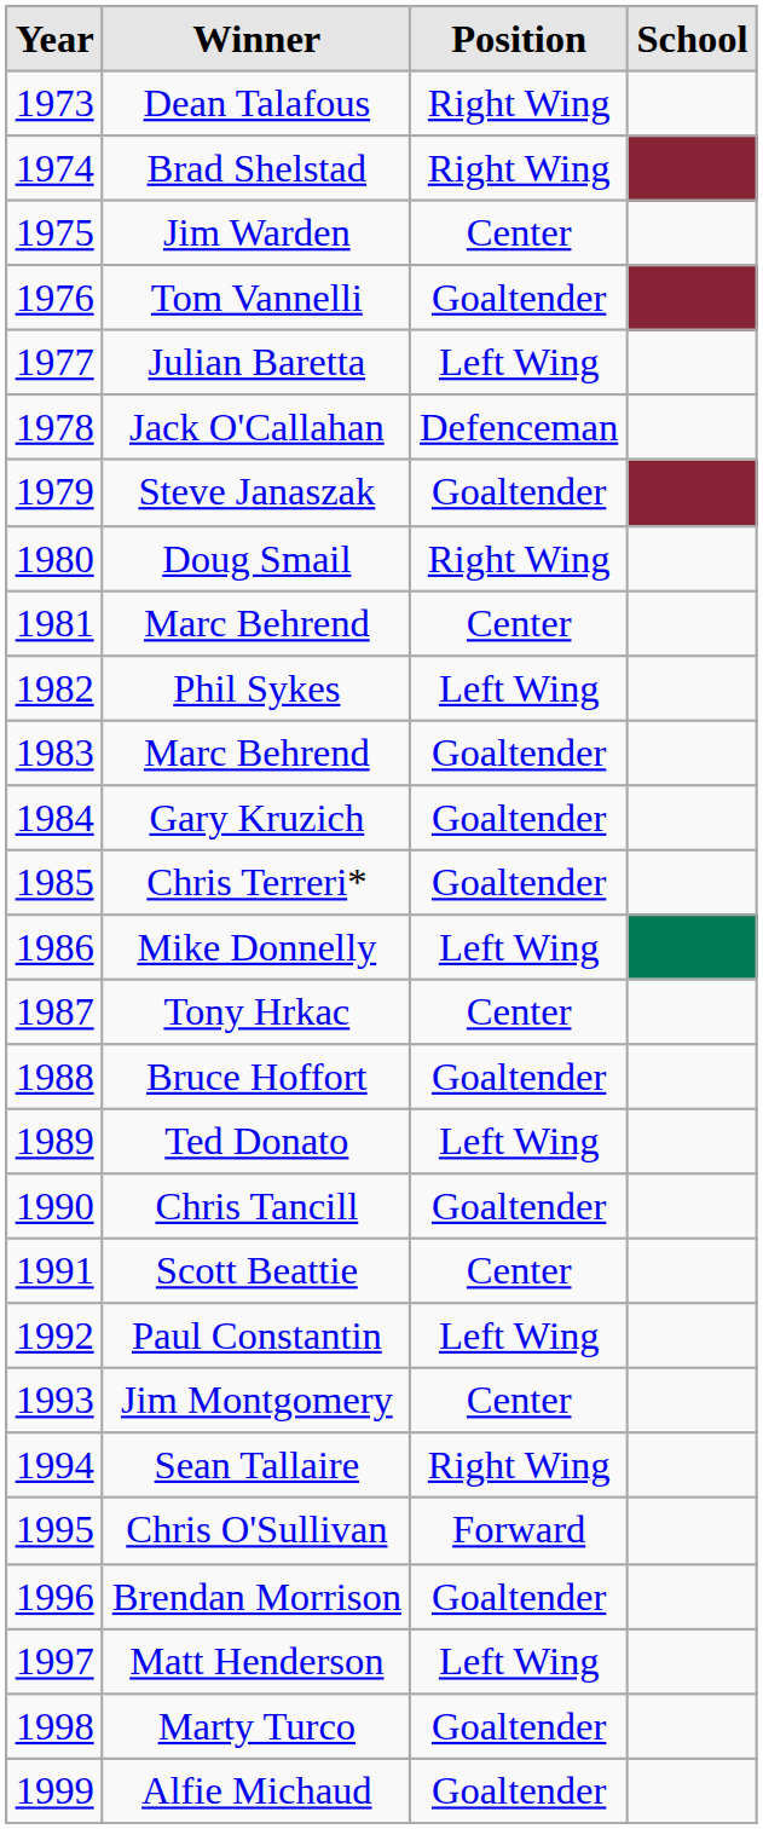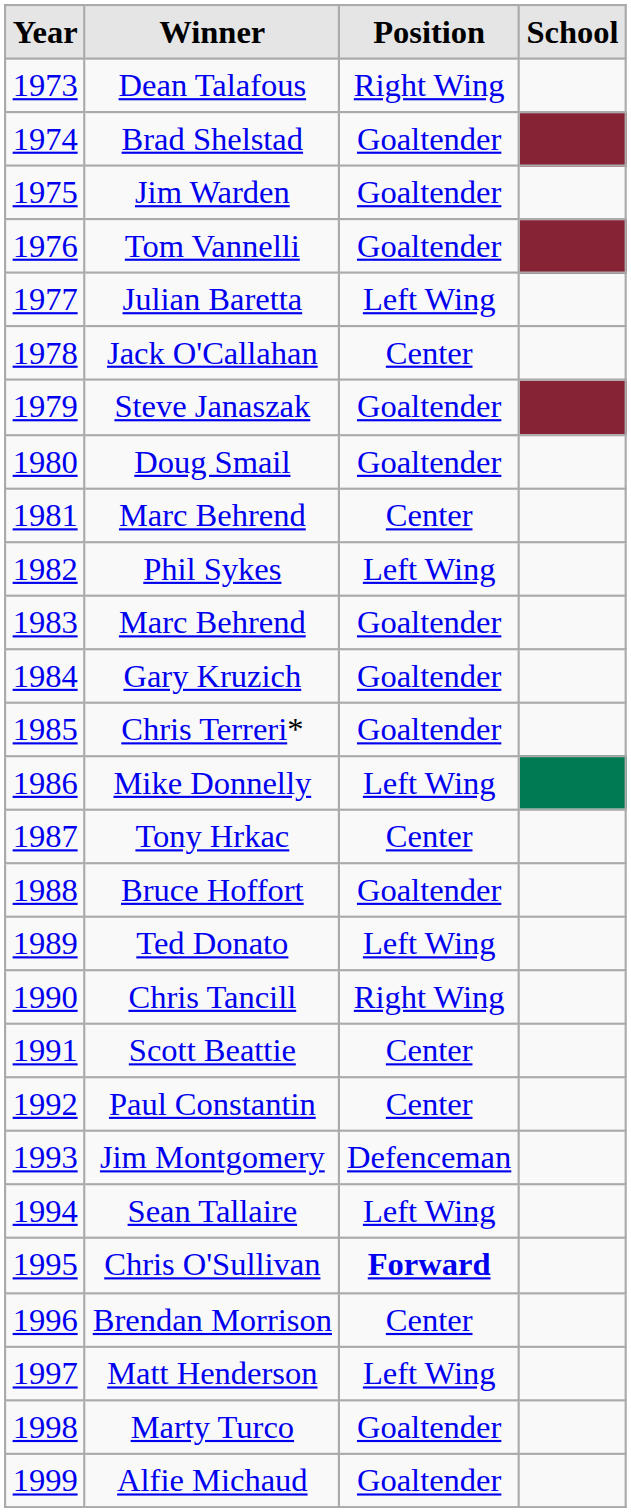Brad Shelstad | Position: Right Wing -> Goaltender
Jim Warden | Position: Center -> Goaltender
Jack O'Callahan | Position: Defenceman -> Center
Doug Smail | Position: Right Wing -> Goaltender
Chris Tancill | Position: Goaltender -> Right Wing
Paul Constantin | Position: Left Wing -> Center
Jim Montgomery | Position: Center -> Defenceman
Sean Tallaire | Position: Right Wing -> Left Wing
Chris O'Sullivan | Position: normal -> bold
Brendan Morrison | Position: Goaltender -> Center
